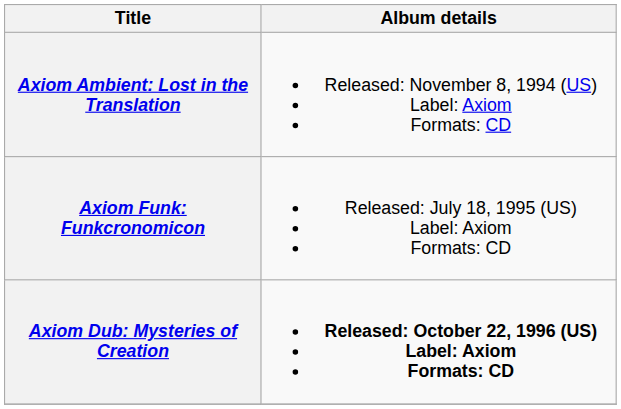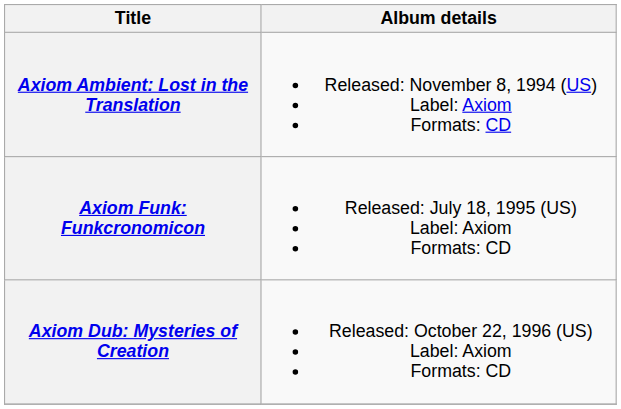Axiom Dub: Mysteries of Creation | Album details: bold -> normal
